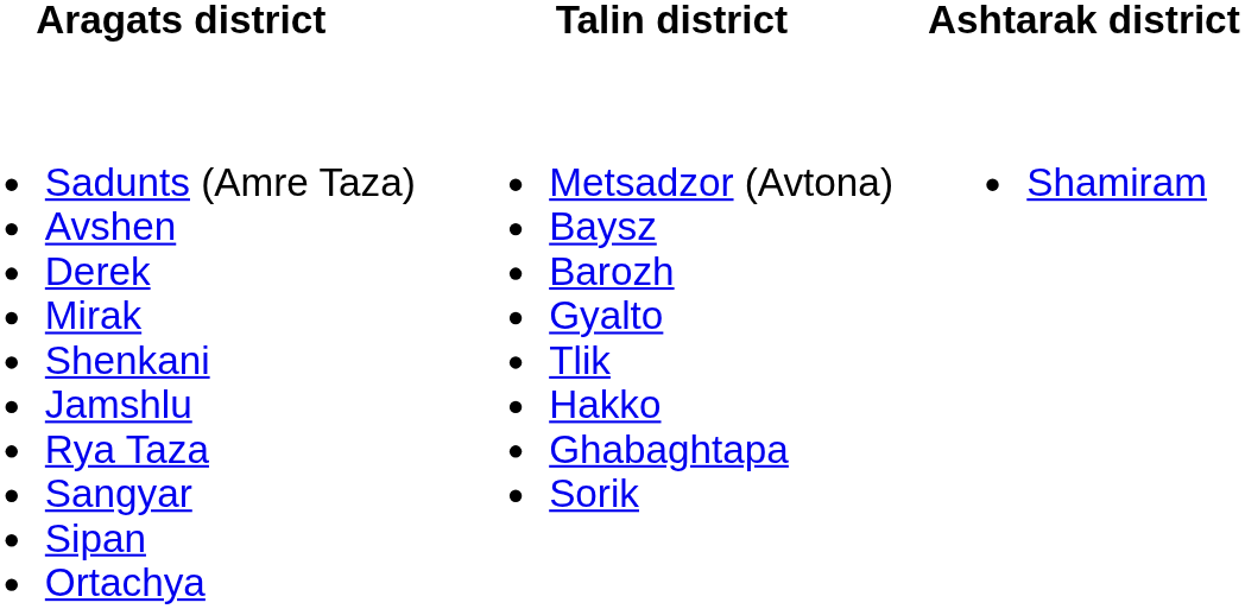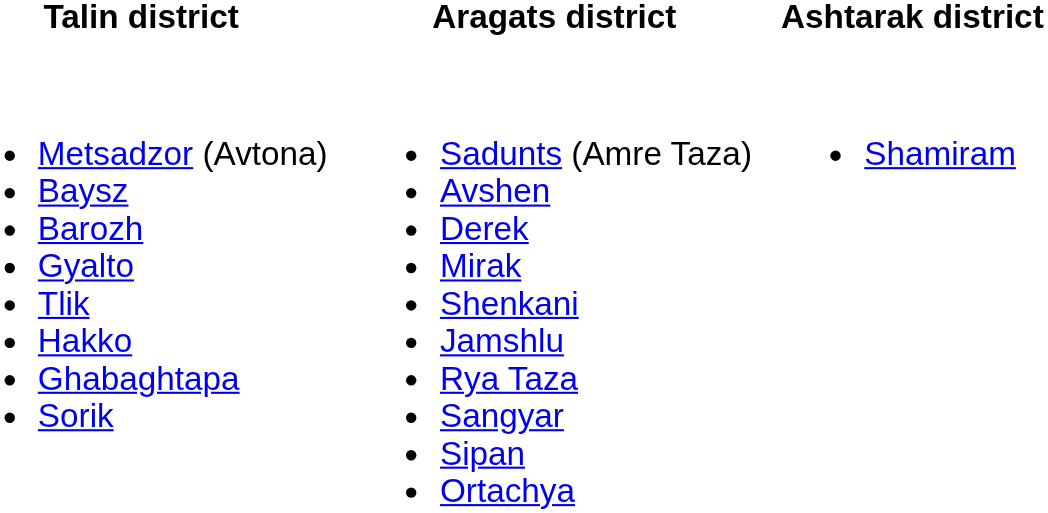columns swapped: Aragats district <-> Talin district
